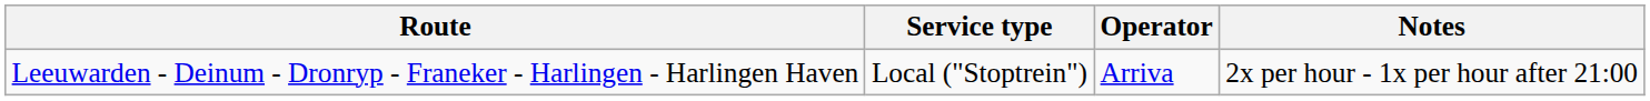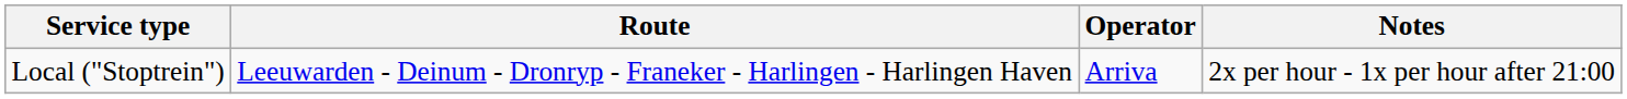columns swapped: Route <-> Service type
